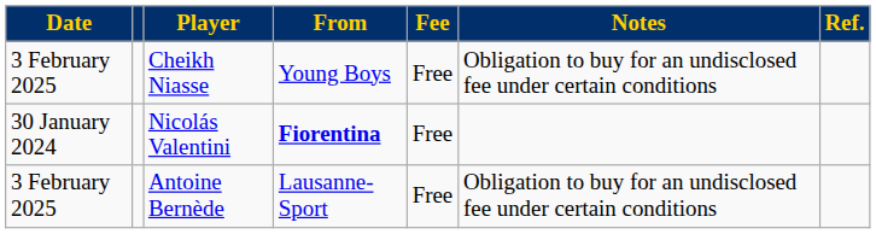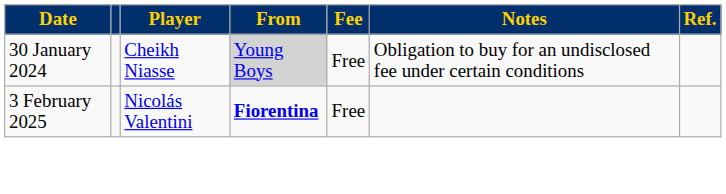Cheikh Niasse | Date: 3 February 2025 -> 30 January 2024
Cheikh Niasse | From: no background -> lightgrey background
Nicolás Valentini | Date: 30 January 2024 -> 3 February 2025
- row: 3 February 2025 | Antoine Bernède | Lausanne-Sport | Free | Obligation to buy for an undisclosed fee under certain conditions
